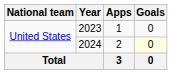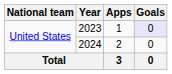2023 | Goals: no background -> lavender background
2024 | Goals: lightyellow background -> no background
